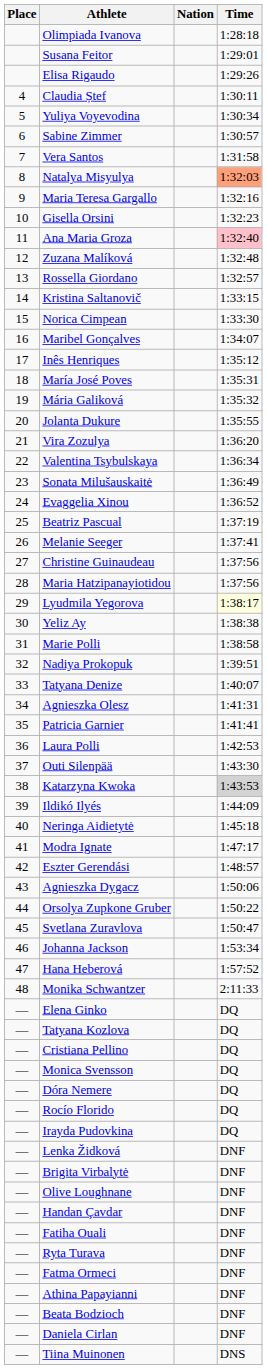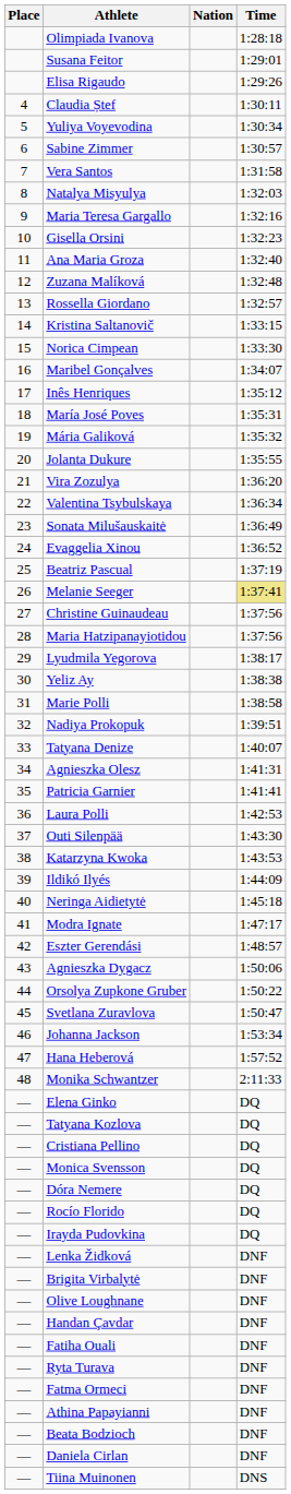Natalya Misyulya | Time: lightsalmon background -> no background
Ana Maria Groza | Time: pink background -> no background
Melanie Seeger | Time: no background -> khaki background
Lyudmila Yegorova | Time: lightyellow background -> no background
Katarzyna Kwoka | Time: lightgrey background -> no background
